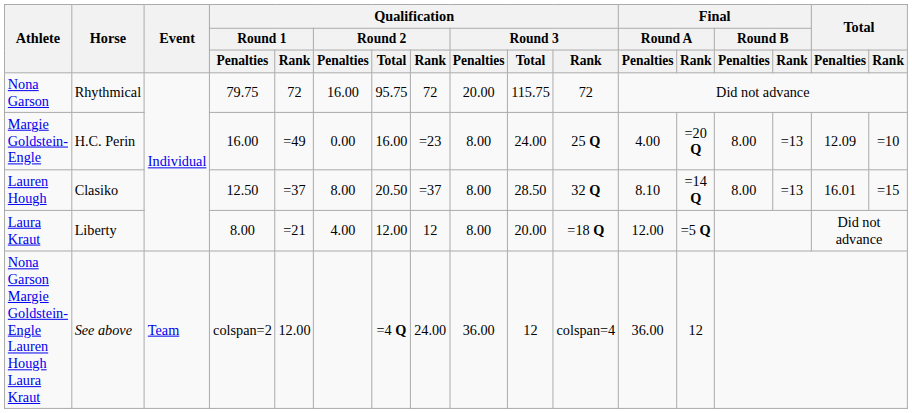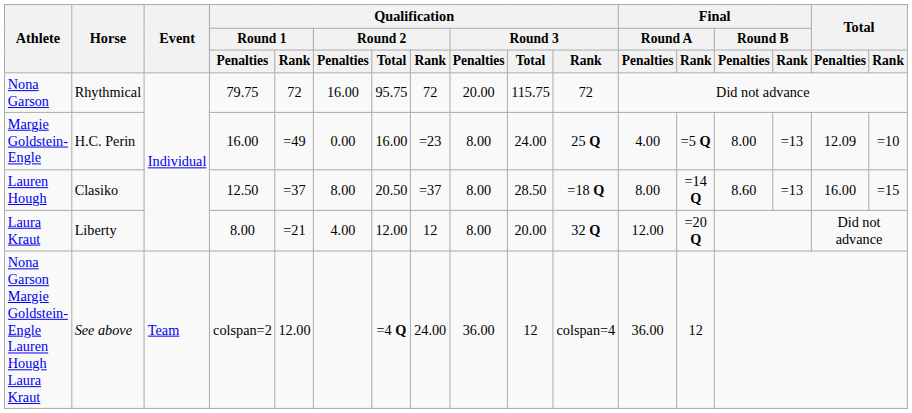Margie Goldstein-Engle | Final / Round A / Rank: =20 Q -> =5 Q
Lauren Hough | Qualification / Round 3 / Rank: 32 Q -> =18 Q
Lauren Hough | Final / Round A / Penalties: 8.10 -> 8.00
Lauren Hough | Final / Round B / Penalties: 8.00 -> 8.60
Lauren Hough | Total / Penalties: 16.01 -> 16.00
Laura Kraut | Qualification / Round 3 / Rank: =18 Q -> 32 Q
Laura Kraut | Final / Round A / Rank: =5 Q -> =20 Q
